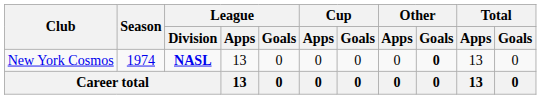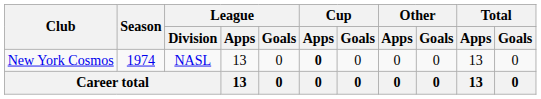New York Cosmos | League / Division: bold -> normal
New York Cosmos | Cup / Apps: normal -> bold
New York Cosmos | Other / Goals: bold -> normal
